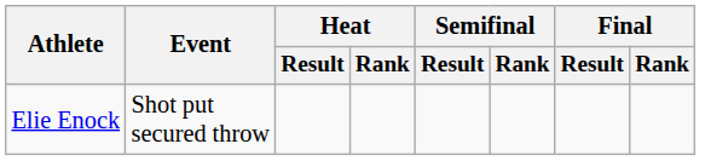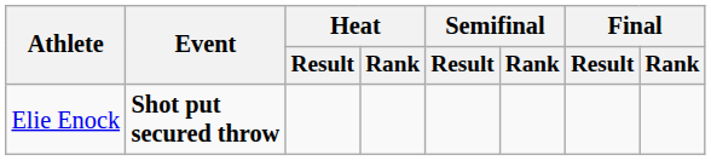Elie Enock | Event: normal -> bold
